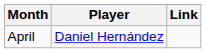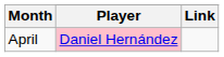April | Player: no background -> pink background
